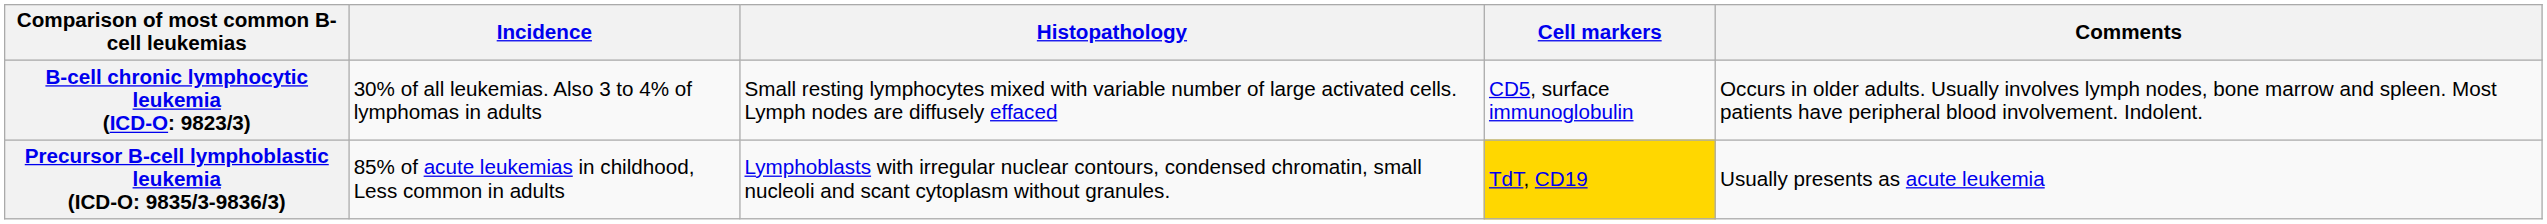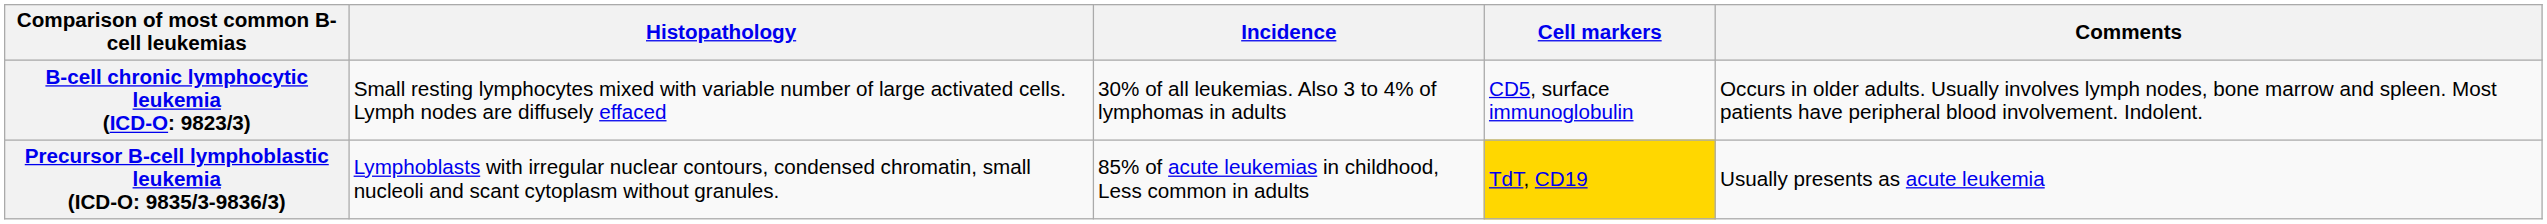columns swapped: Incidence <-> Histopathology
